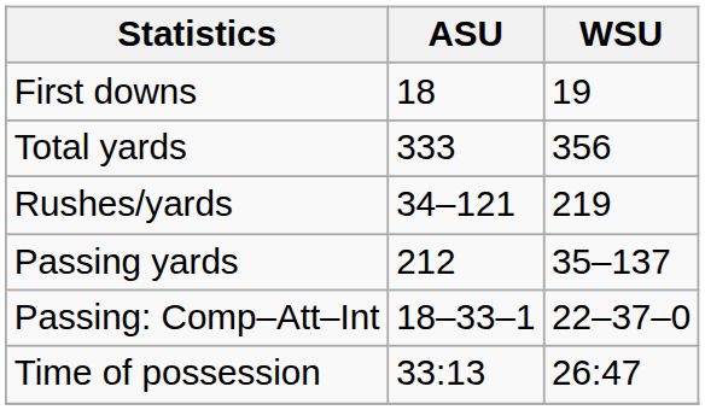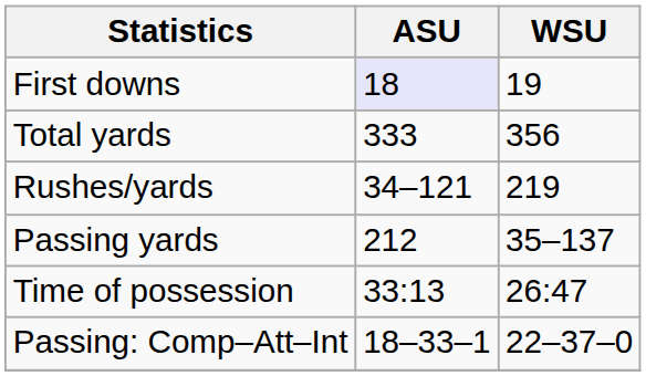First downs | ASU: no background -> lavender background
rows swapped: Passing: Comp–Att–Int <-> Time of possession
